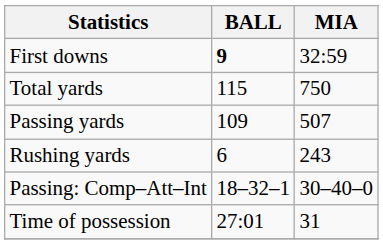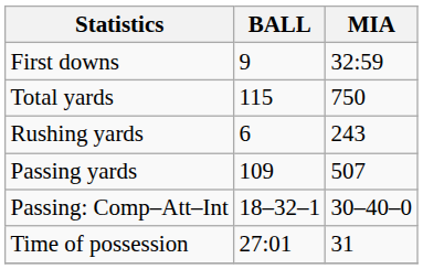First downs | BALL: bold -> normal
rows swapped: Rushing yards <-> Passing yards
